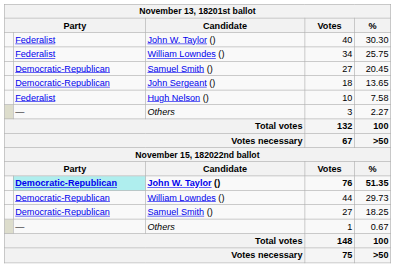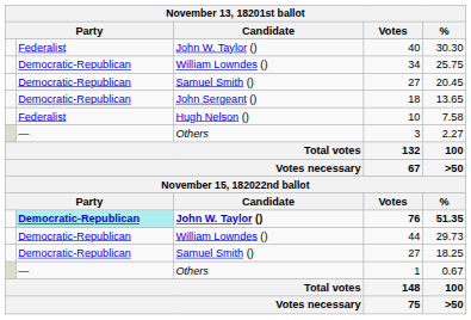34 | column 2: Federalist -> Democratic-Republican
